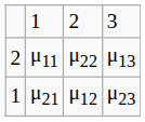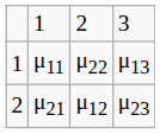row 2 | column 1: 2 -> 1
row 3 | column 1: 1 -> 2
